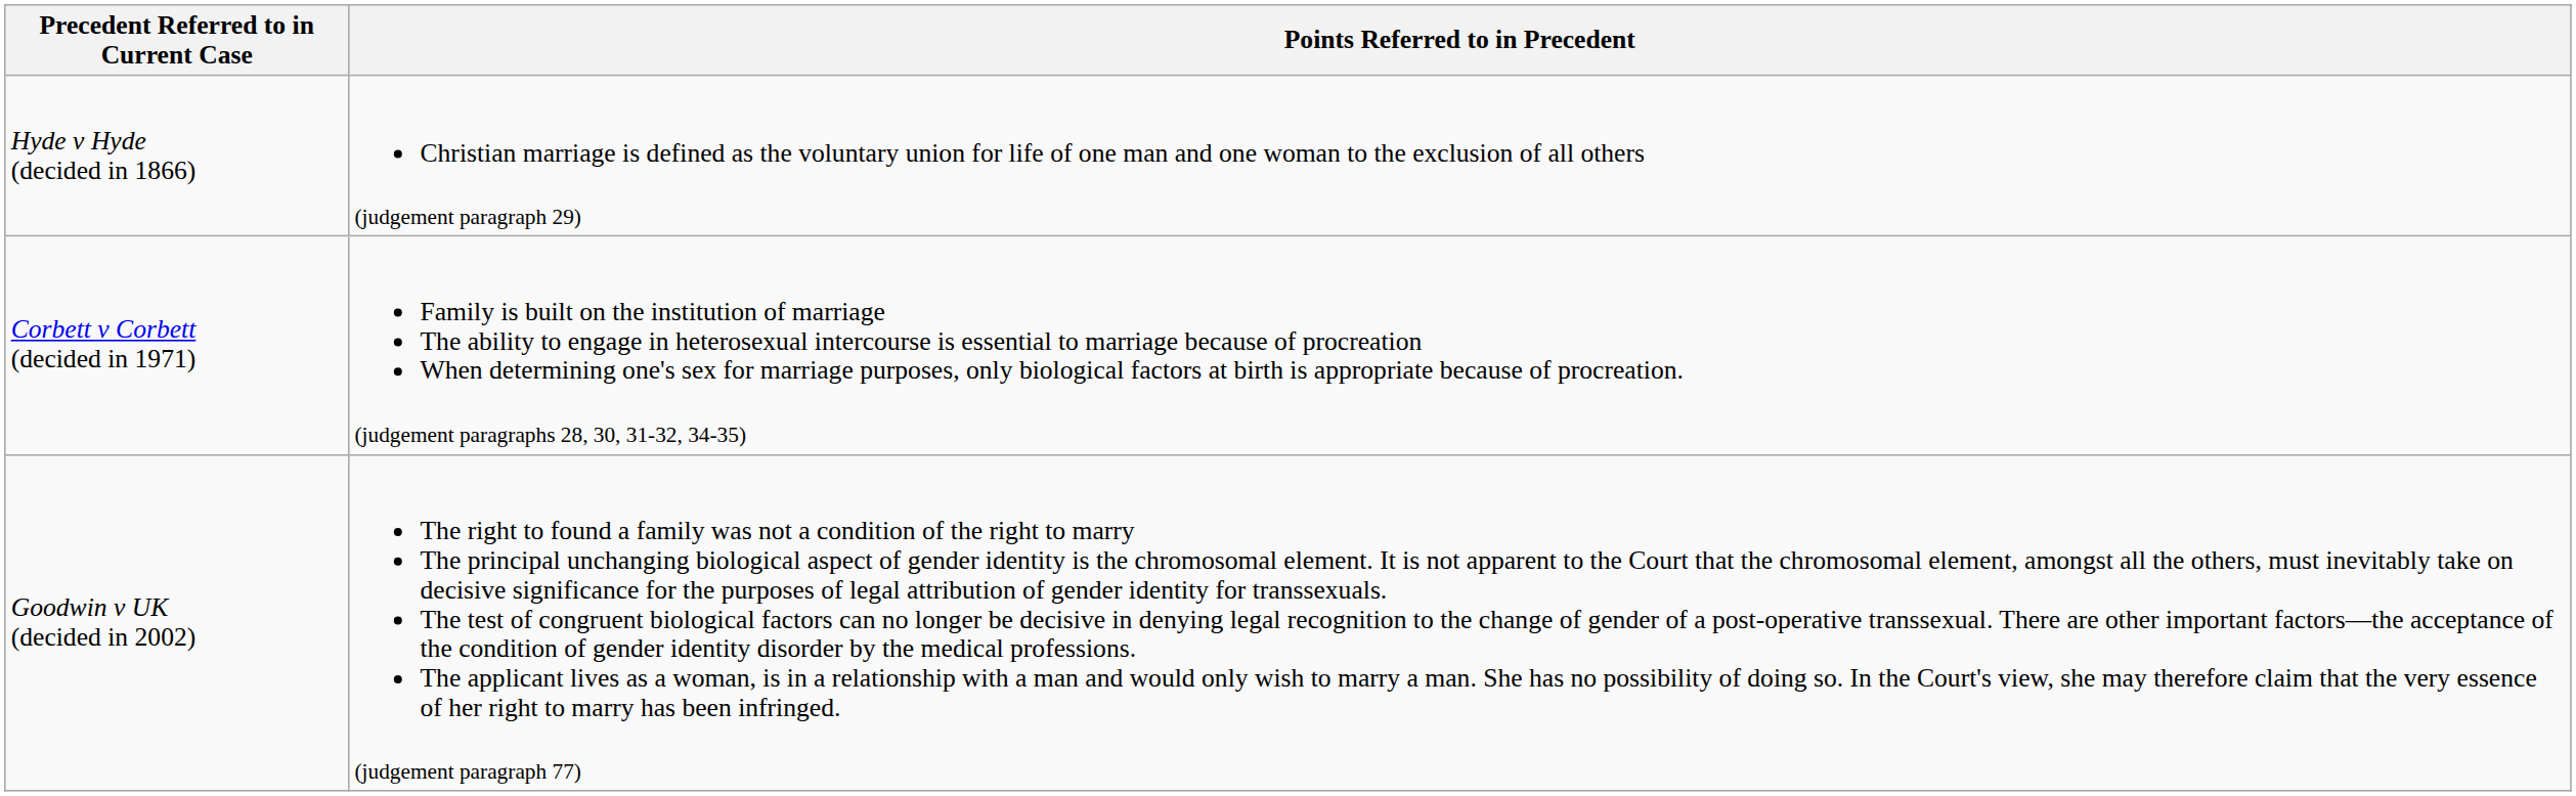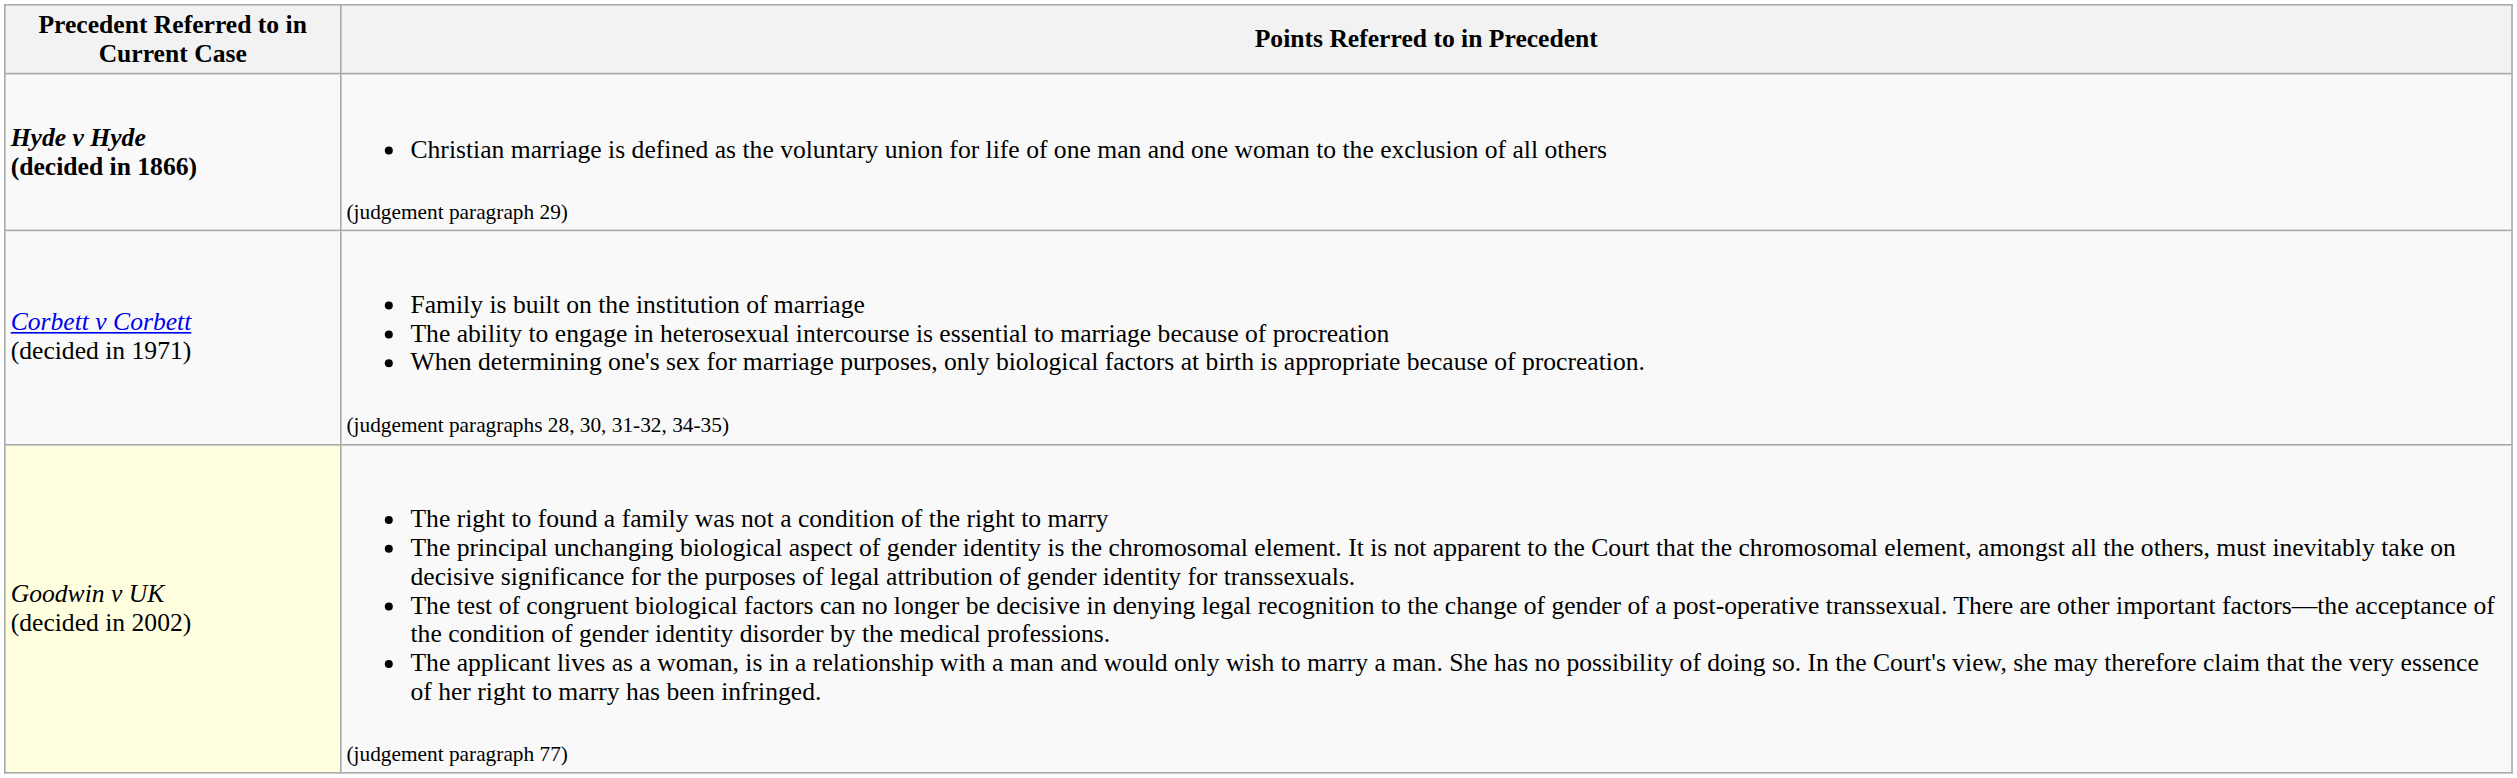Hyde v Hyde (decided in 1866) | Precedent Referred to in Current Case: normal -> bold
Goodwin v UK (decided in 2002) | Precedent Referred to in Current Case: no background -> lightyellow background
